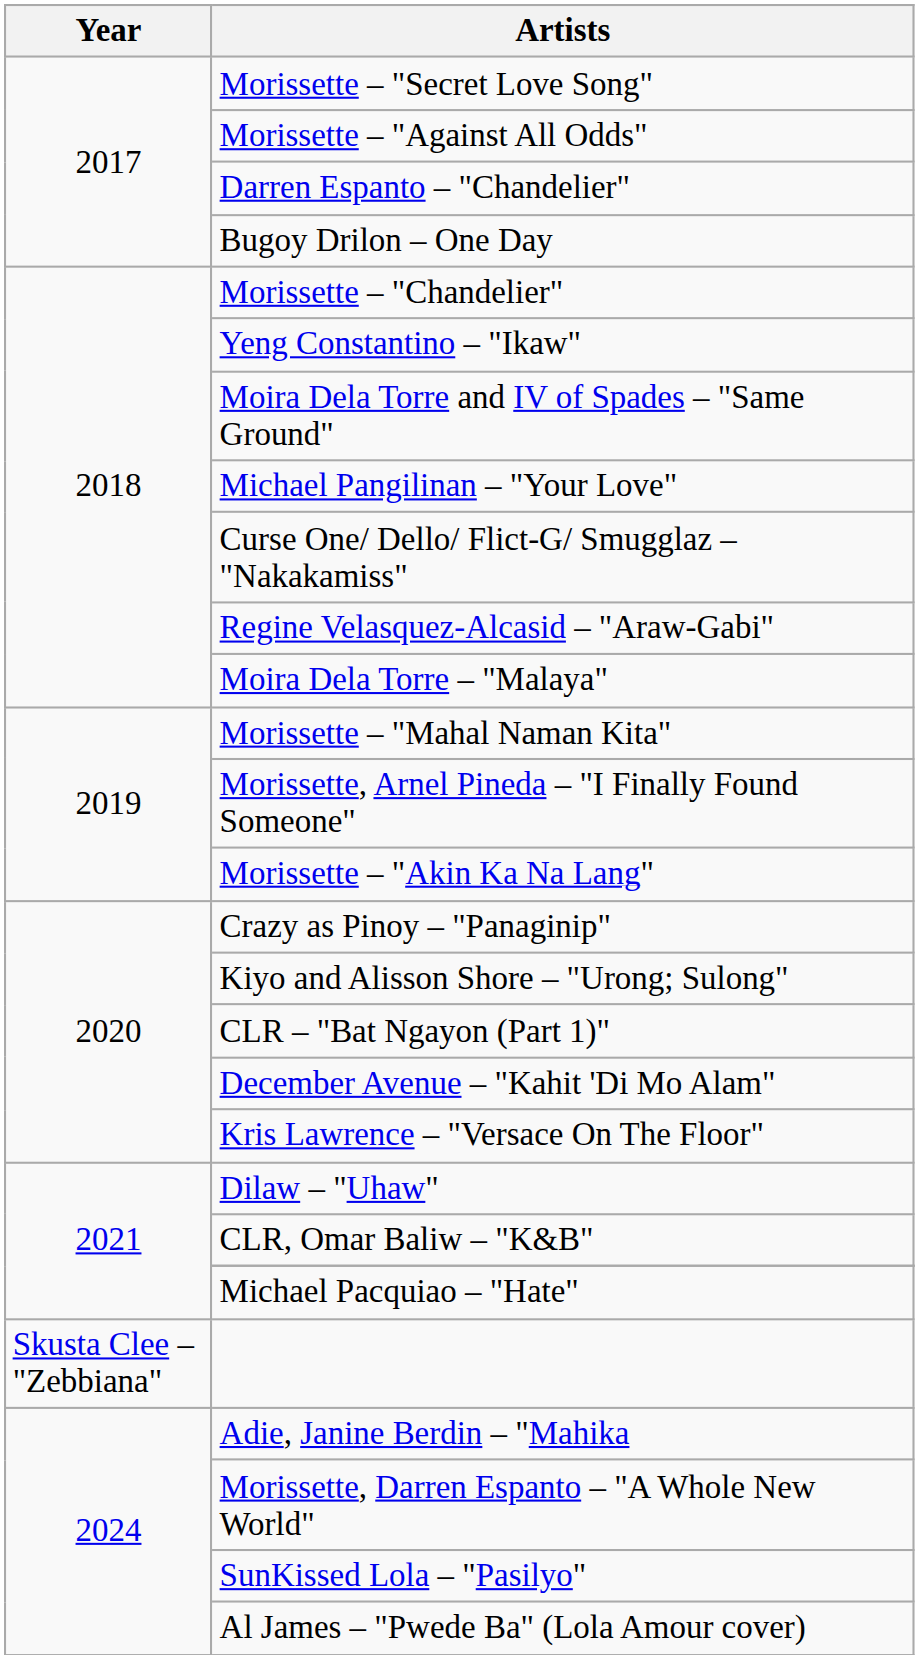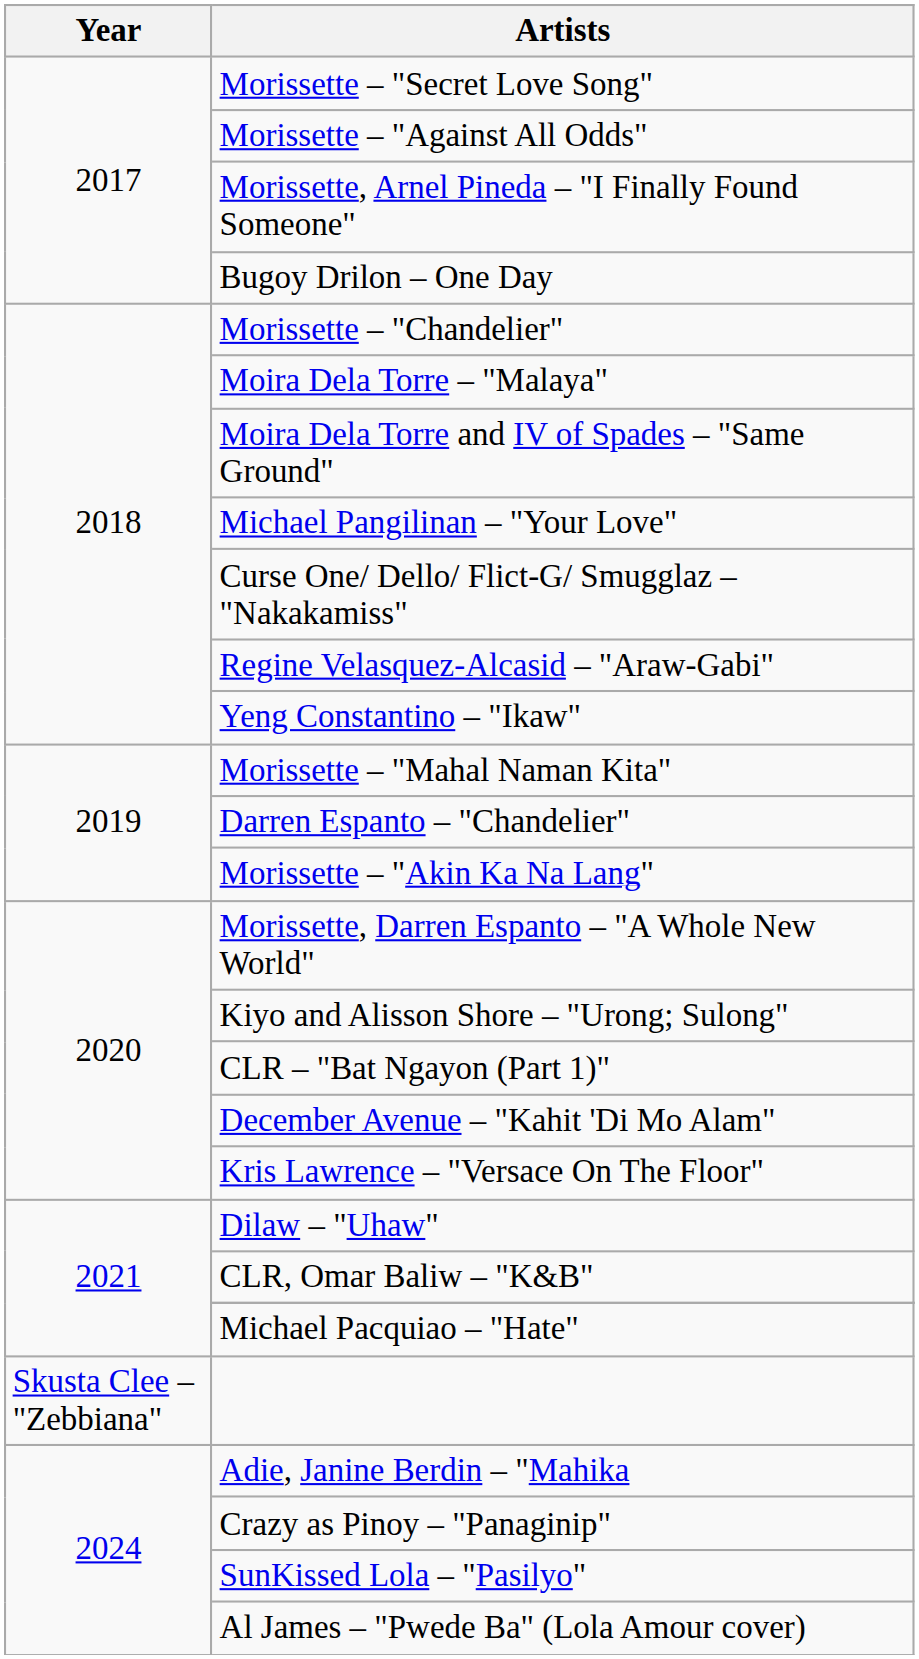row 4 | Artists: Darren Espanto – "Chandelier" -> Morissette, Arnel Pineda – "I Finally Found Someone"
row 7 | Artists: Yeng Constantino – "Ikaw" -> Moira Dela Torre – "Malaya"
row 12 | Artists: Moira Dela Torre – "Malaya" -> Yeng Constantino – "Ikaw"
row 14 | Artists: Morissette, Arnel Pineda – "I Finally Found Someone" -> Darren Espanto – "Chandelier"
row 16 | Artists: Crazy as Pinoy – "Panaginip" -> Morissette, Darren Espanto – "A Whole New World"
row 26 | Artists: Morissette, Darren Espanto – "A Whole New World" -> Crazy as Pinoy – "Panaginip"
